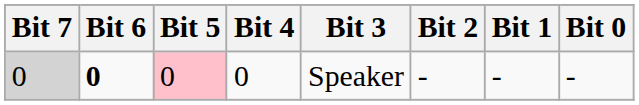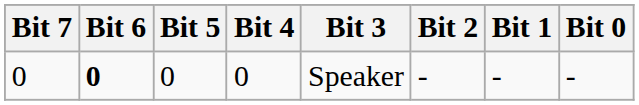row 2 | Bit 7: lightgrey background -> no background
row 2 | Bit 5: pink background -> no background
